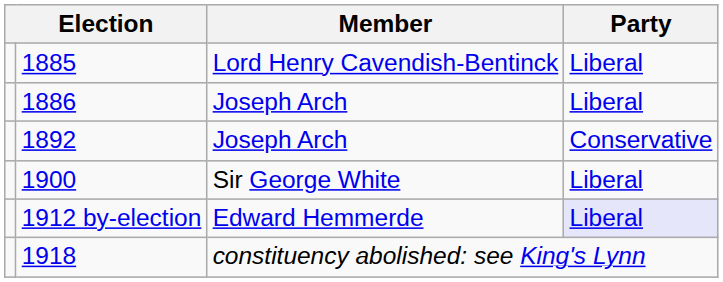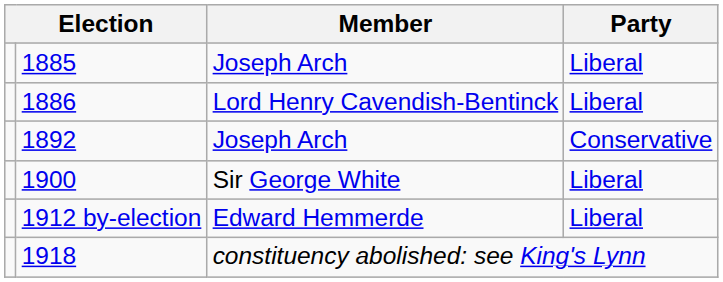1885 | Member: Lord Henry Cavendish-Bentinck -> Joseph Arch
1886 | Member: Joseph Arch -> Lord Henry Cavendish-Bentinck
1912 by-election | Party: lavender background -> no background
